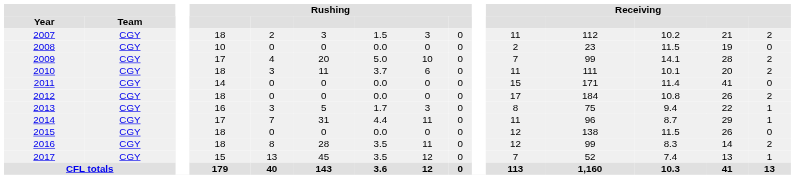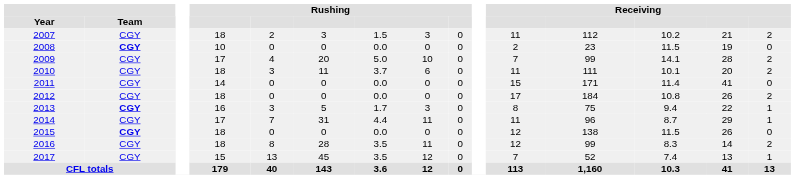2008 | Team: normal -> bold
2013 | Team: normal -> bold
2015 | Team: normal -> bold
